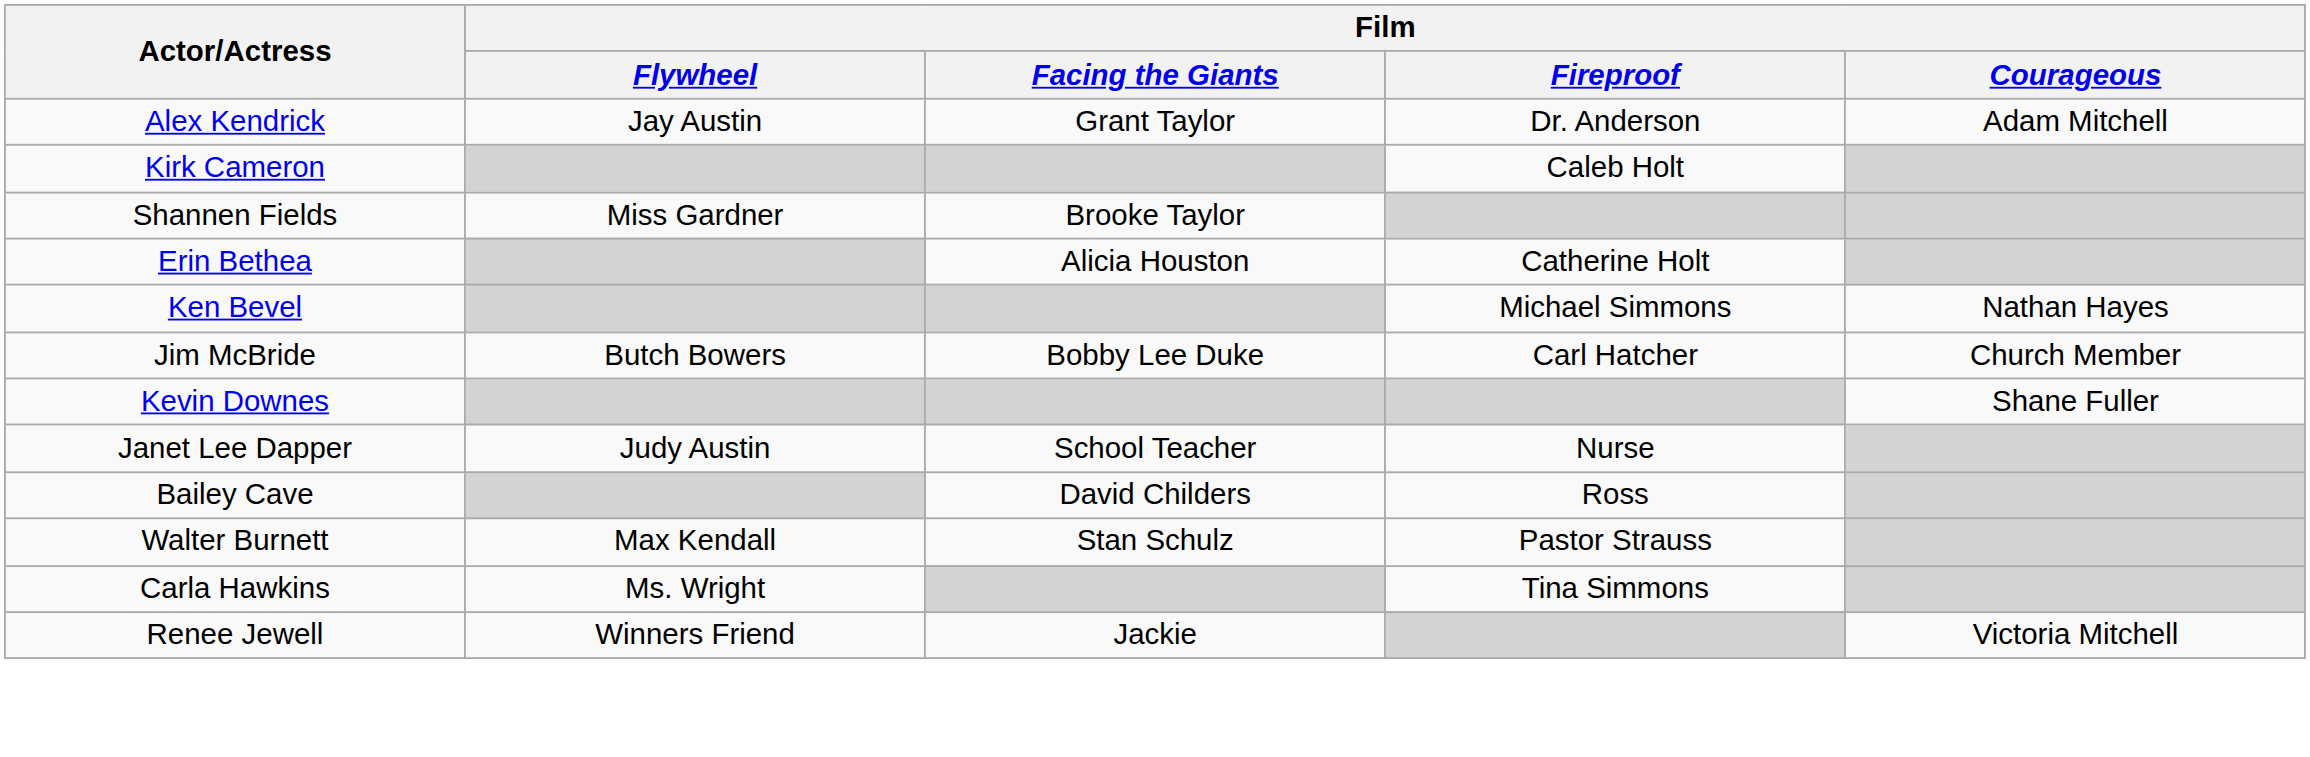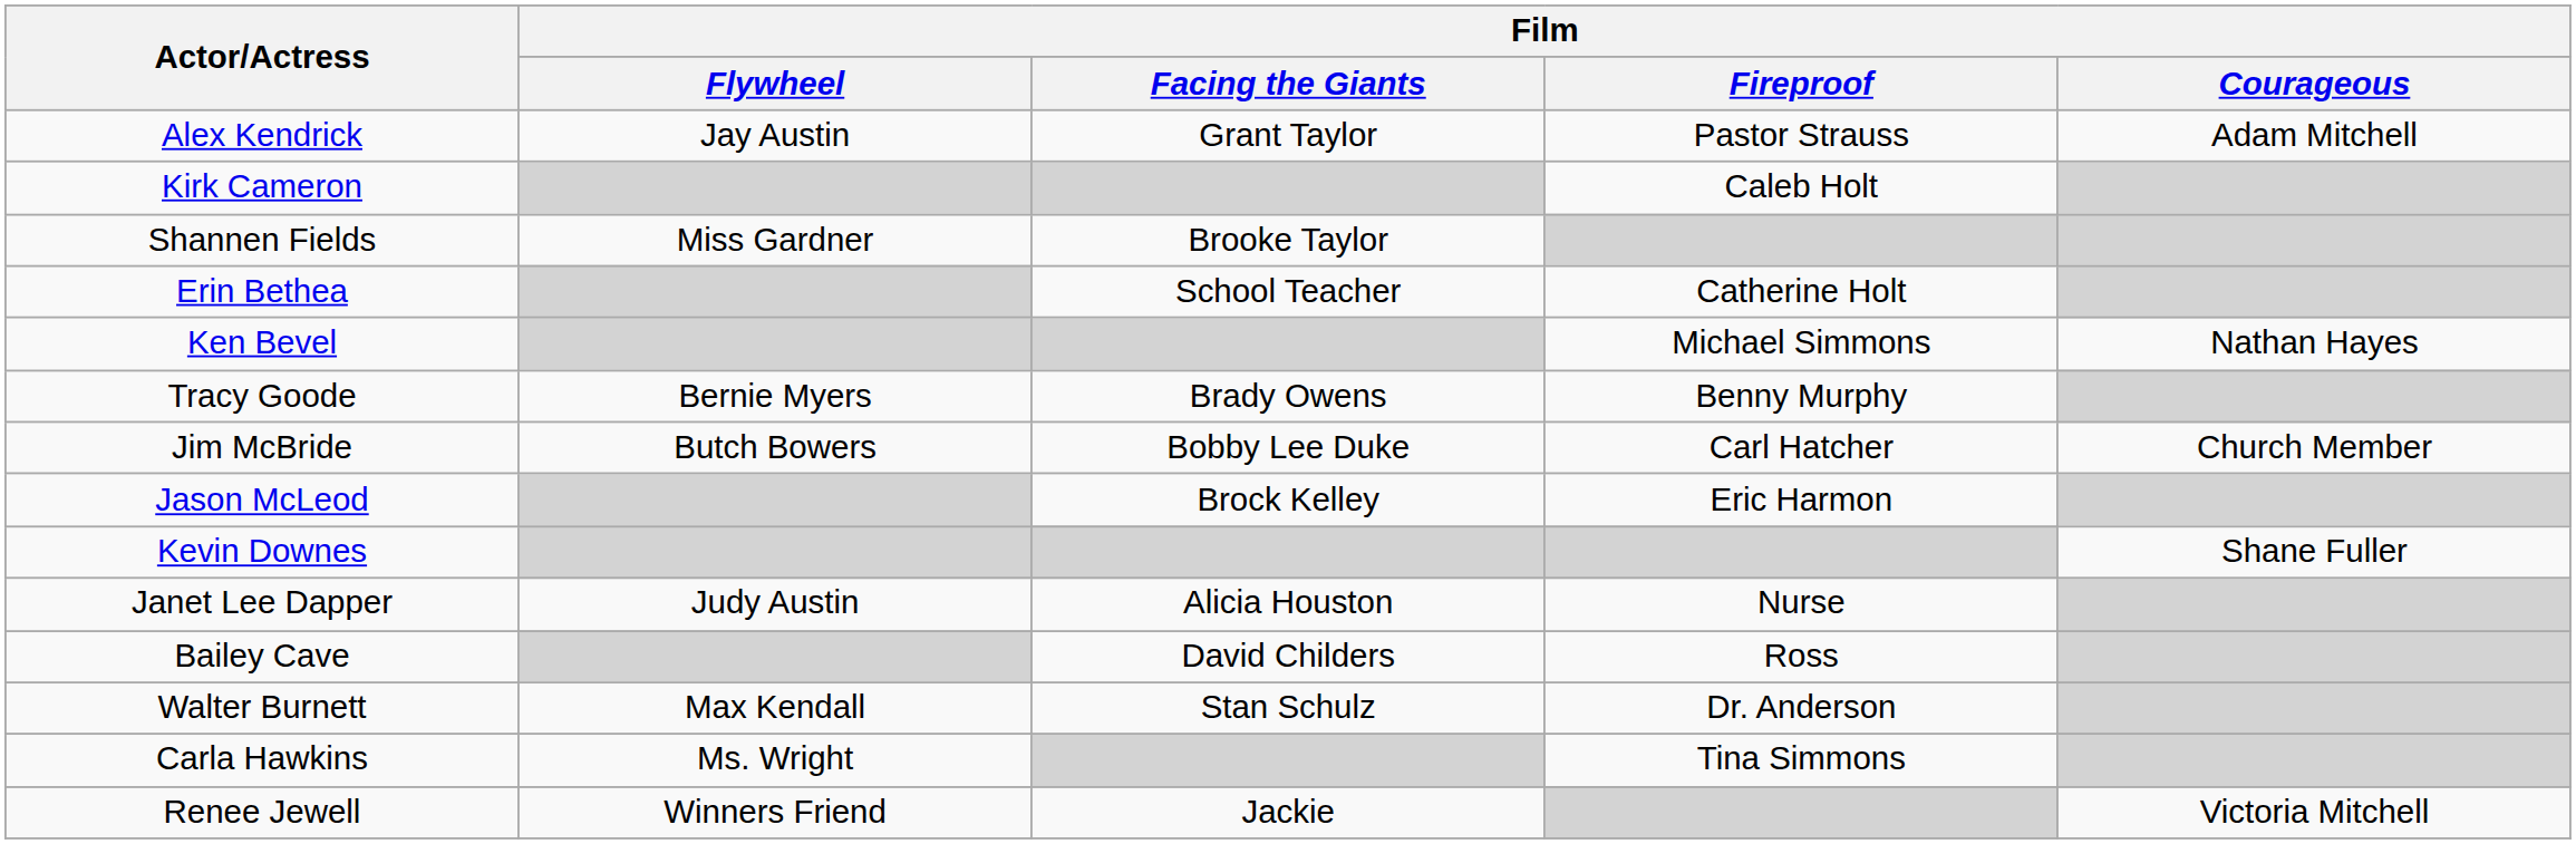Alex Kendrick | Film / Fireproof: Dr. Anderson -> Pastor Strauss
Erin Bethea | Film / Facing the Giants: Alicia Houston -> School Teacher
+ row: Tracy Goode | Bernie Myers | Brady Owens | Benny Murphy
+ row: Jason McLeod | Brock Kelley | Eric Harmon
Janet Lee Dapper | Film / Facing the Giants: School Teacher -> Alicia Houston
Walter Burnett | Film / Fireproof: Pastor Strauss -> Dr. Anderson
